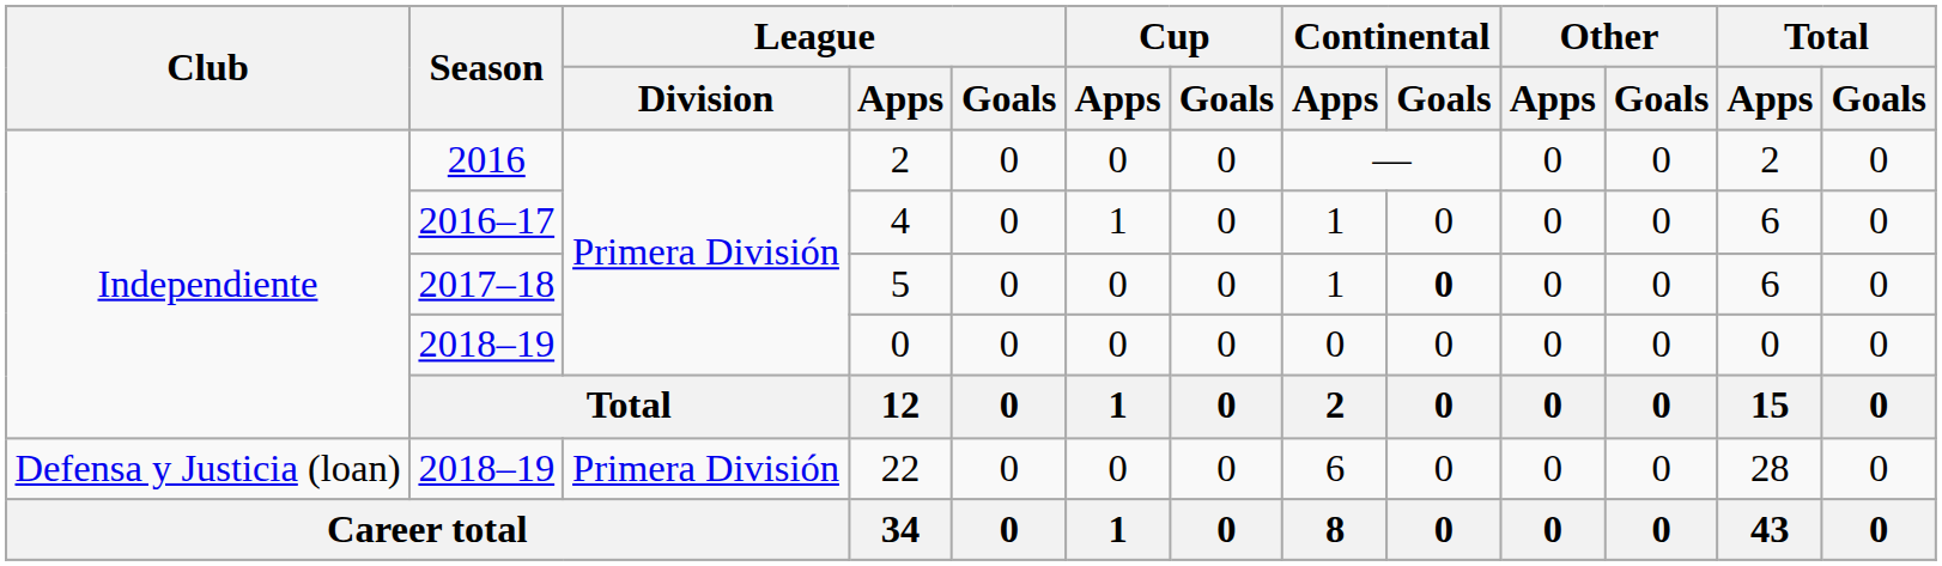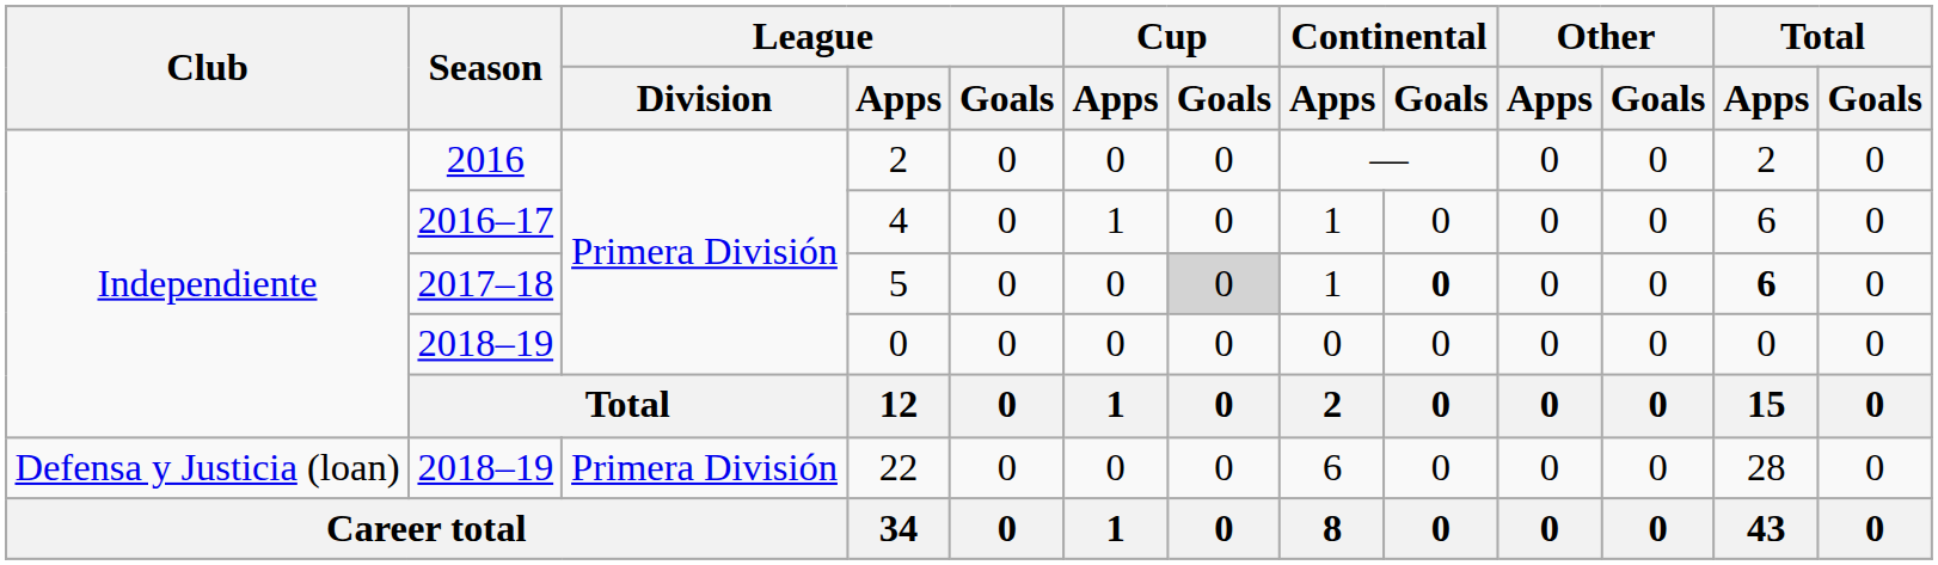5 | Cup / Goals: no background -> lightgrey background
5 | Total / Apps: normal -> bold
